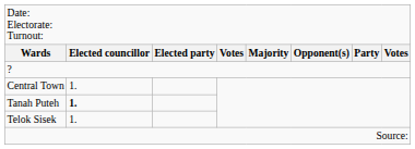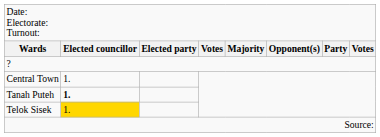Telok Sisek | column 2: no background -> gold background
